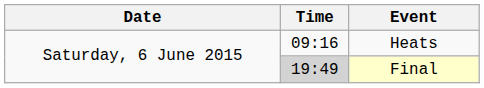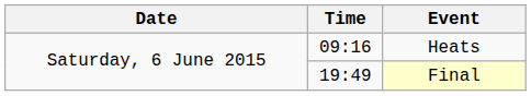Final | Time: lightgrey background -> no background
